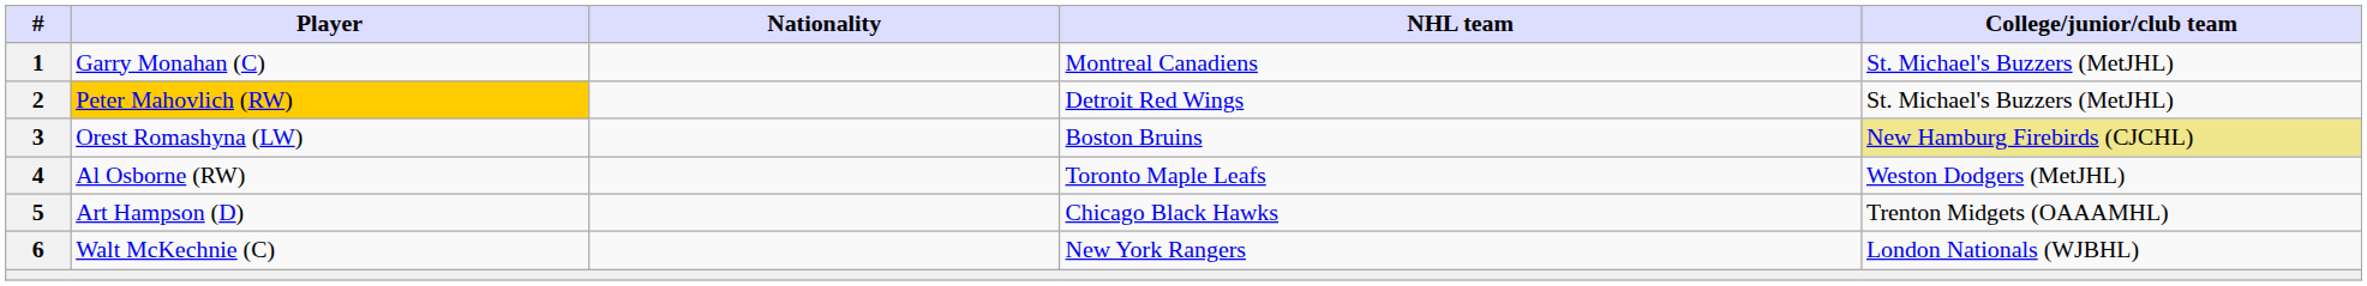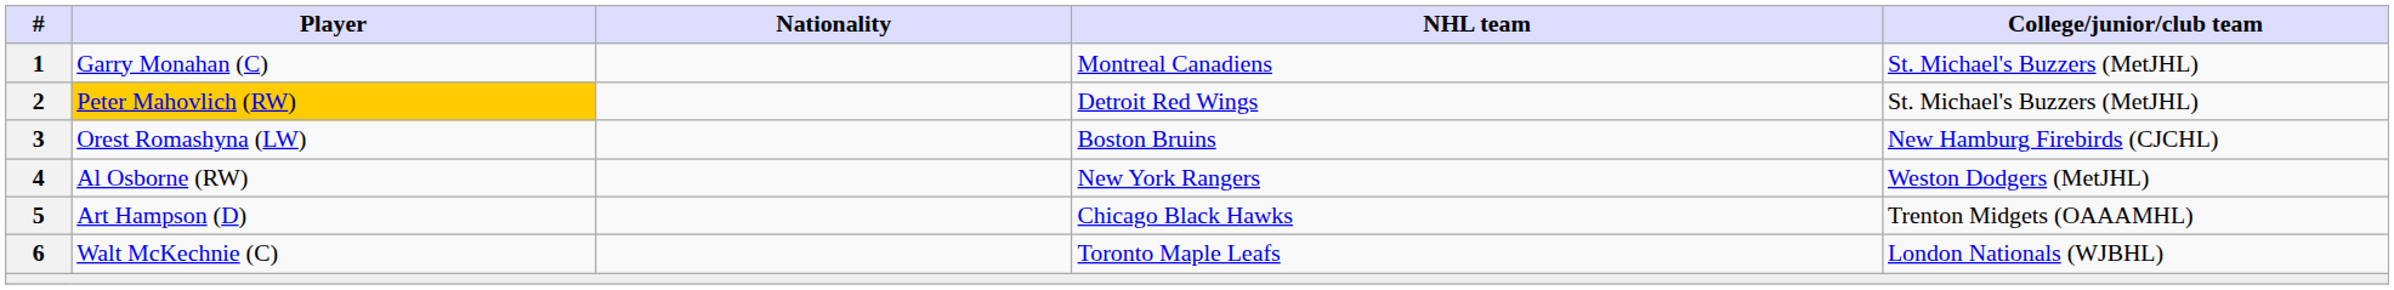Orest Romashyna (LW) | College/junior/club team: khaki background -> no background
Al Osborne (RW) | NHL team: Toronto Maple Leafs -> New York Rangers
Walt McKechnie (C) | NHL team: New York Rangers -> Toronto Maple Leafs
